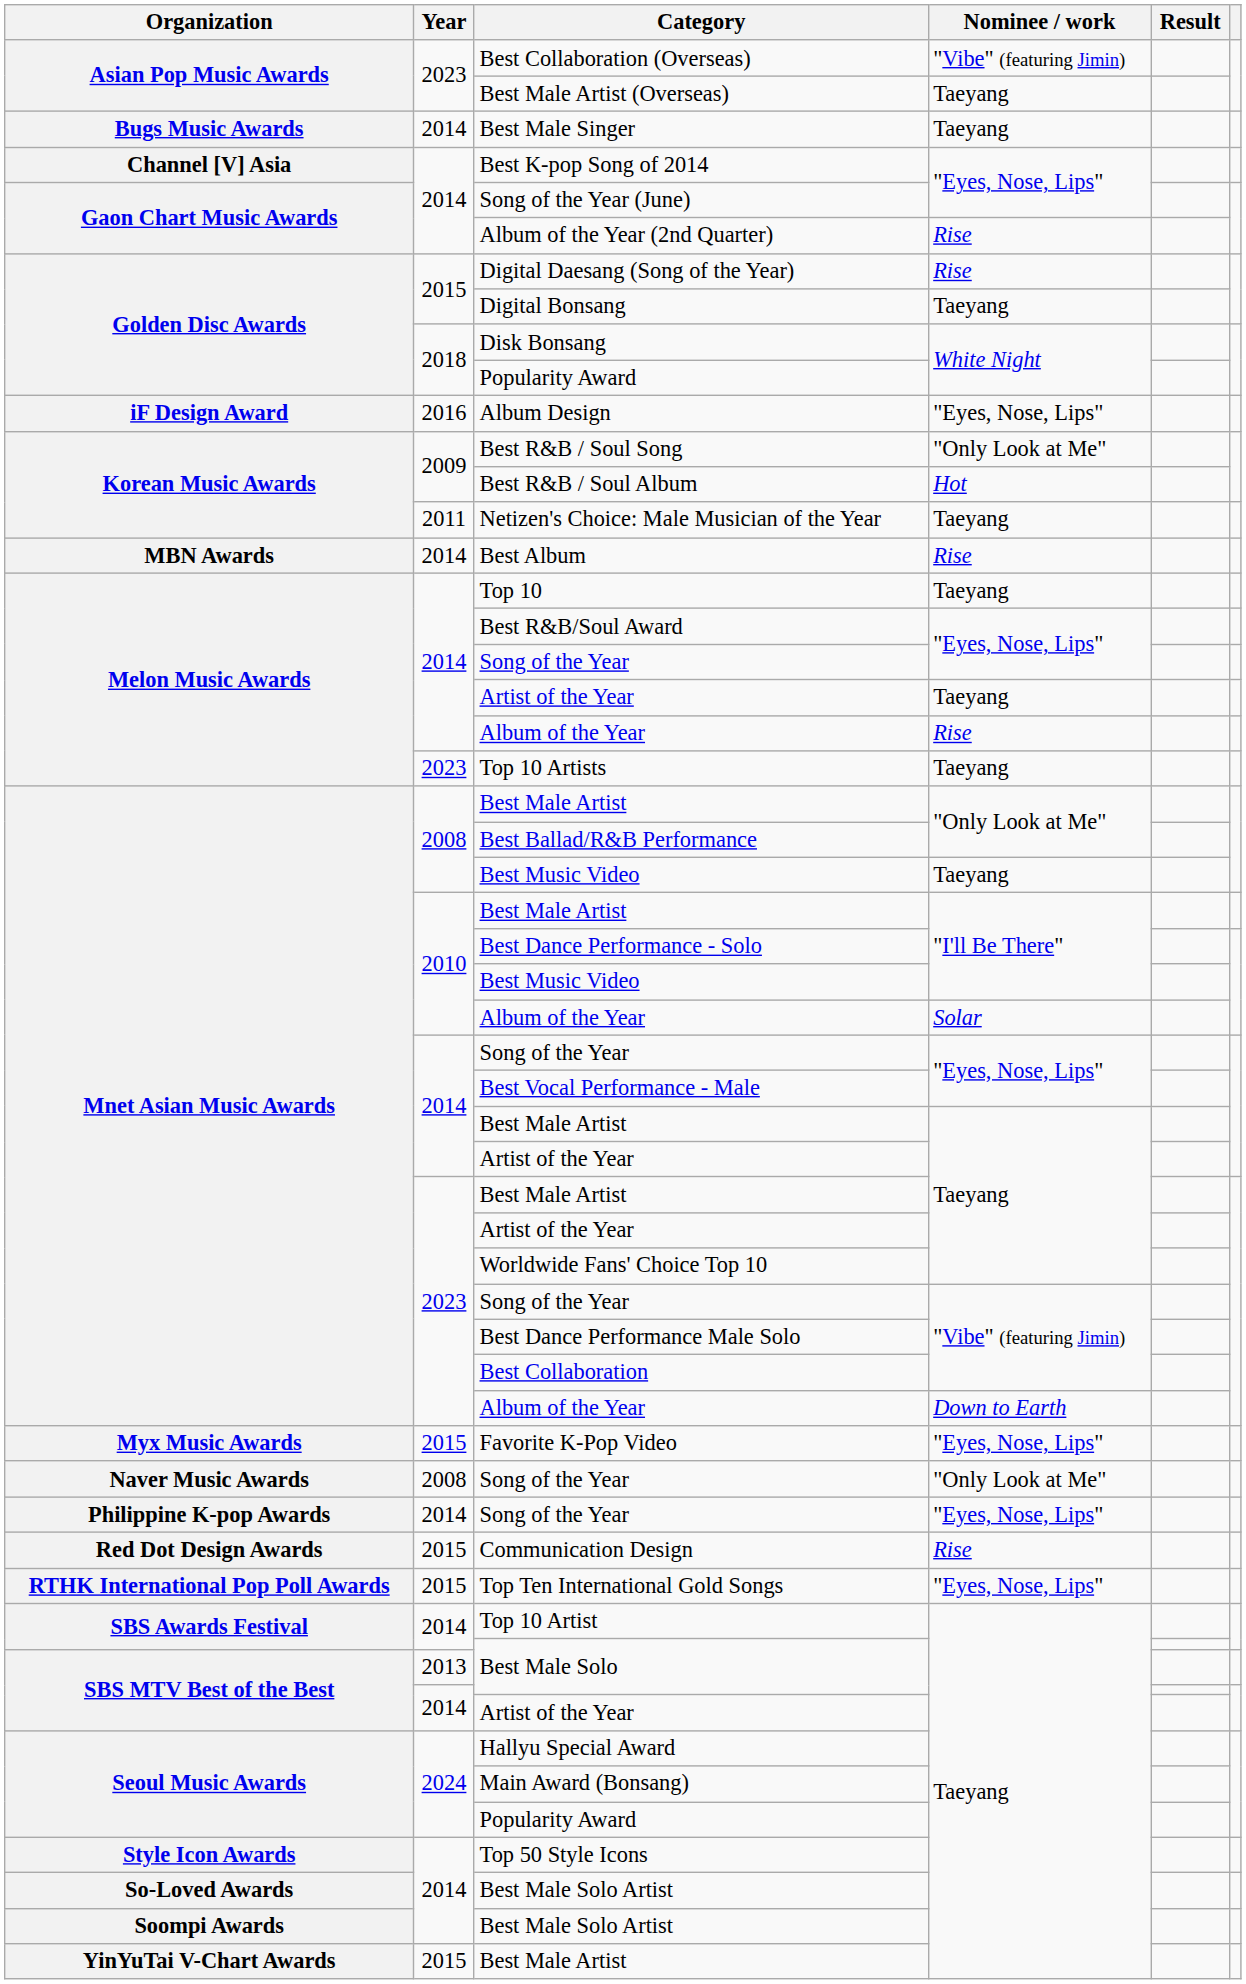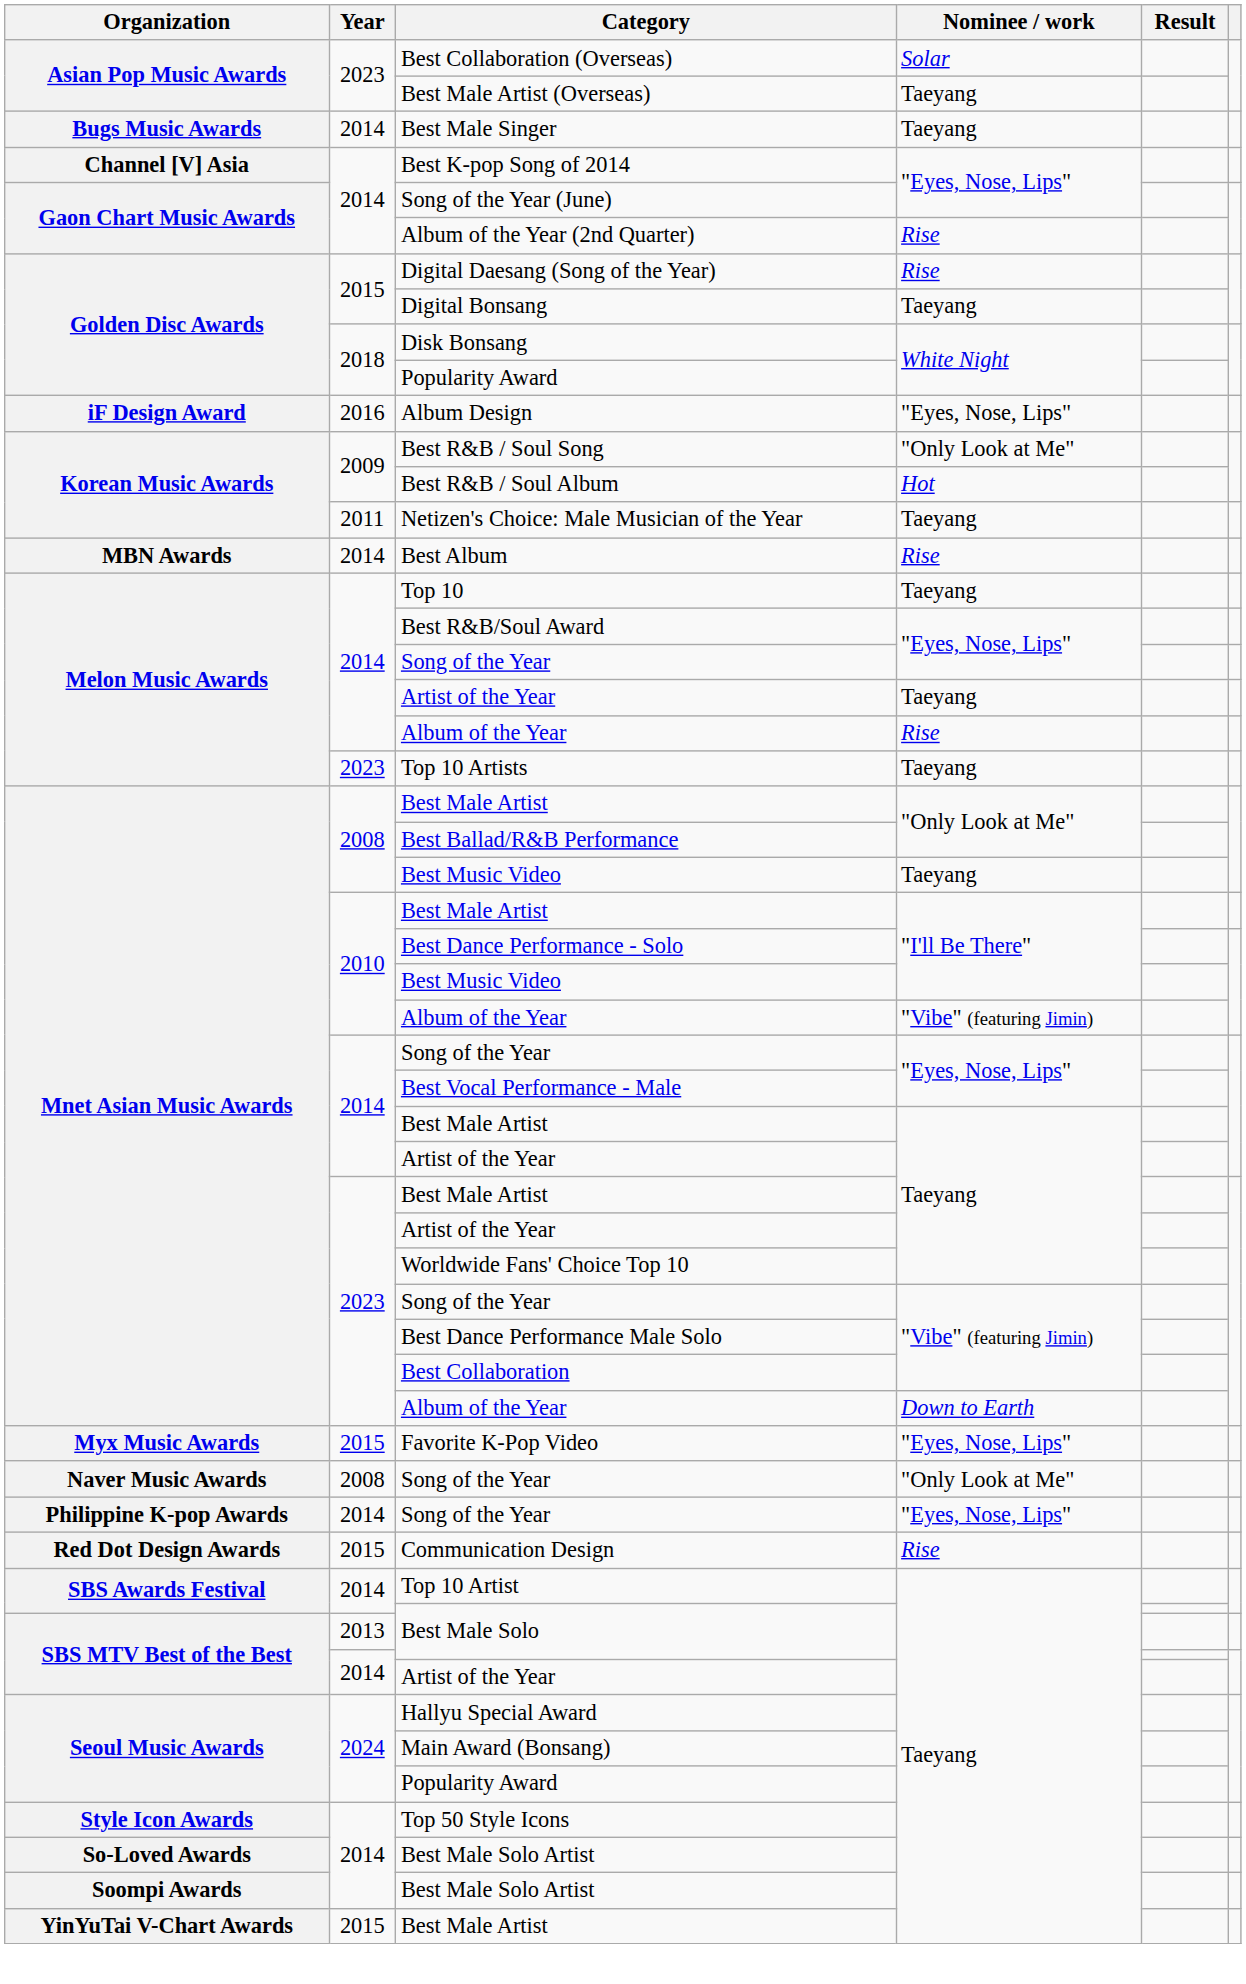Best Collaboration (Overseas) | Nominee / work: "Vibe" (featuring Jimin) -> Solar
2010 / Album of the Year | Nominee / work: Solar -> "Vibe" (featuring Jimin)
- row: RTHK International Pop Poll Awards | 2015 | Top Ten International Gold Songs | "Eyes, Nose, Lips"
